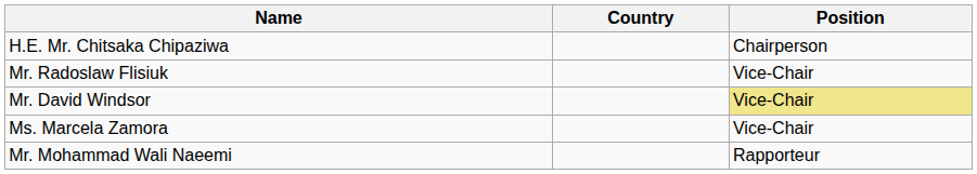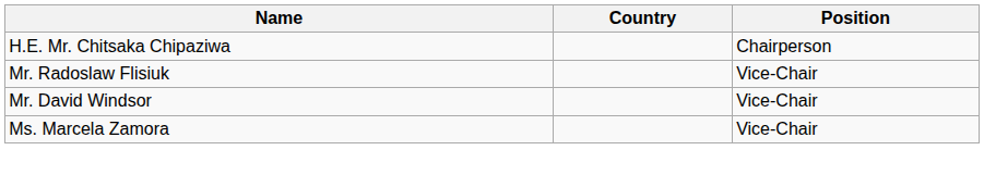Mr. David Windsor | Position: khaki background -> no background
- row: Mr. Mohammad Wali Naeemi | Rapporteur
